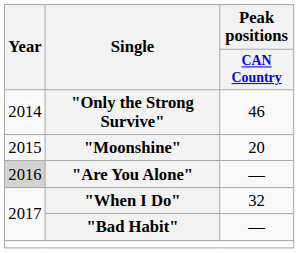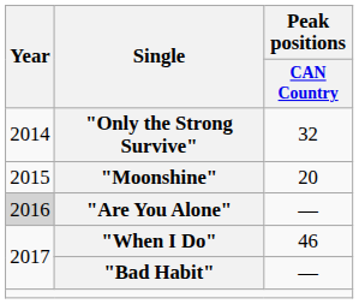"Only the Strong Survive" | Peak positions / CAN Country: 46 -> 32
"When I Do" | Peak positions / CAN Country: 32 -> 46
